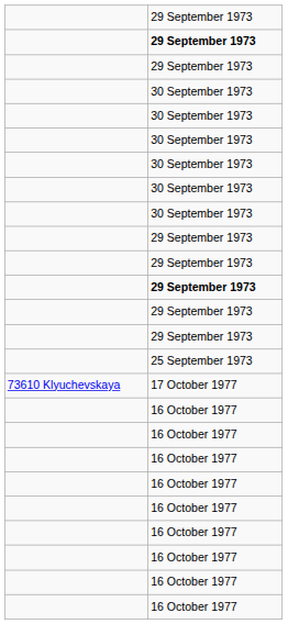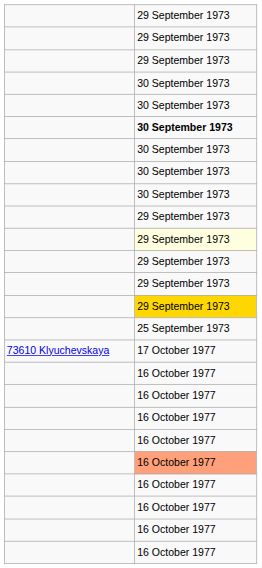row 2 | column 2: bold -> normal
row 6 | column 2: normal -> bold
row 11 | column 2: no background -> lightyellow background
row 12 | column 2: bold -> normal
row 14 | column 2: no background -> gold background
row 21 | column 2: no background -> lightsalmon background
